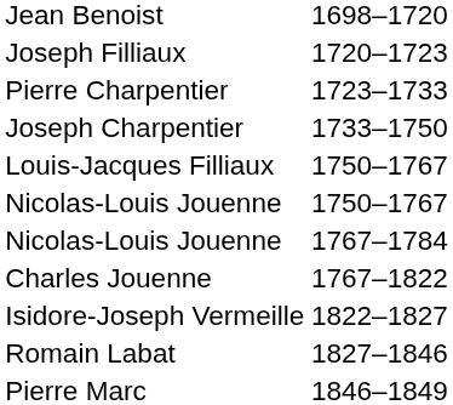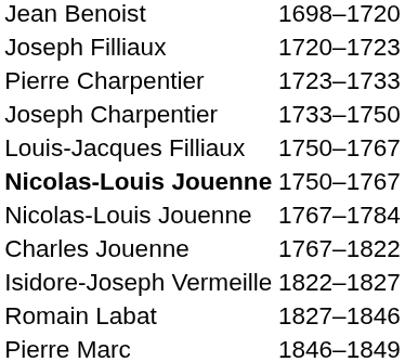row 6 | column 1: normal -> bold
